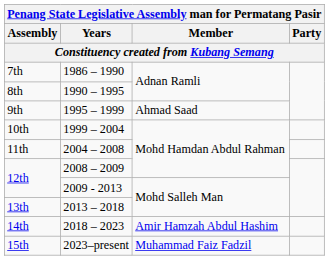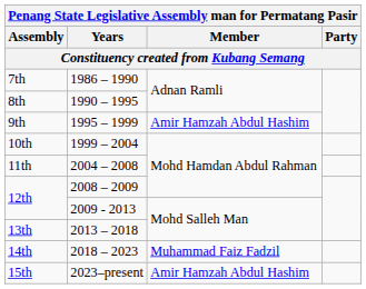9th | Member: Ahmad Saad -> Amir Hamzah Abdul Hashim
14th | Member: Amir Hamzah Abdul Hashim -> Muhammad Faiz Fadzil
15th | Member: Muhammad Faiz Fadzil -> Amir Hamzah Abdul Hashim
